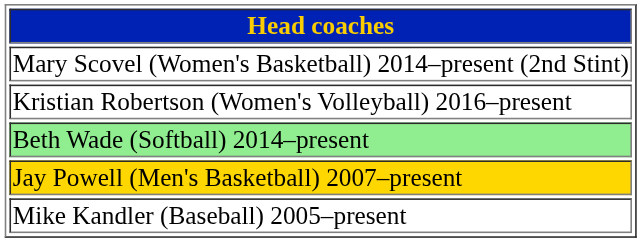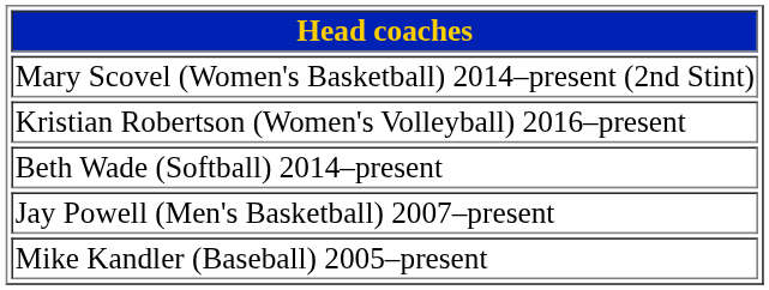Beth Wade (Softball) 2014–present | column 1: lightgreen background -> no background
Jay Powell (Men's Basketball) 2007–present | column 1: gold background -> no background
